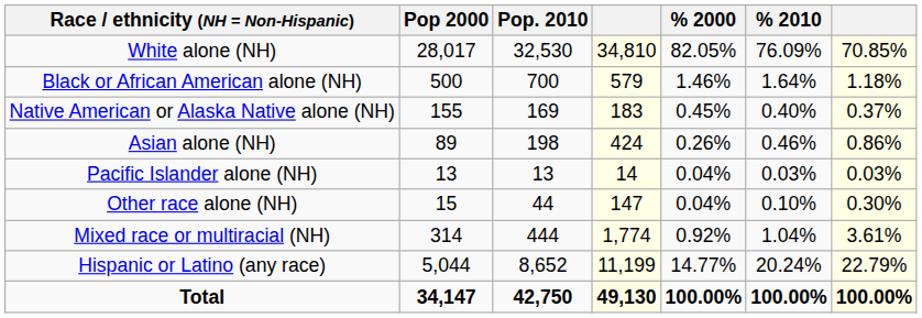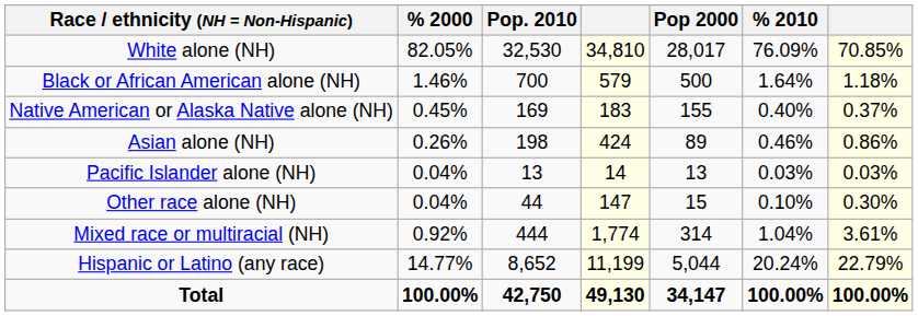columns swapped: Pop 2000 <-> % 2000
